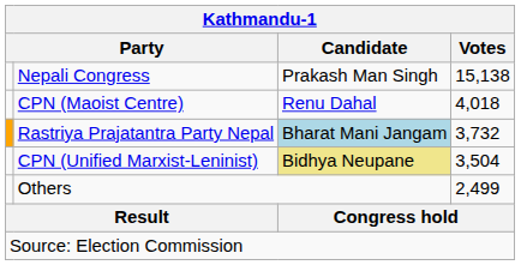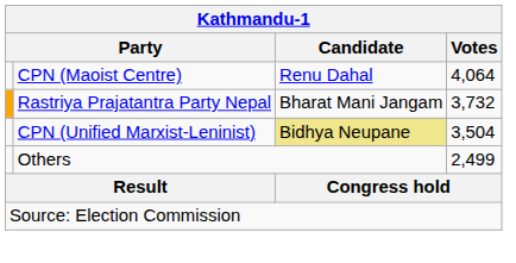- row: Nepali Congress | Prakash Man Singh | 15,138
CPN (Maoist Centre) | Votes: 4,018 -> 4,064
Rastriya Prajatantra Party Nepal | Candidate: lightblue background -> no background
